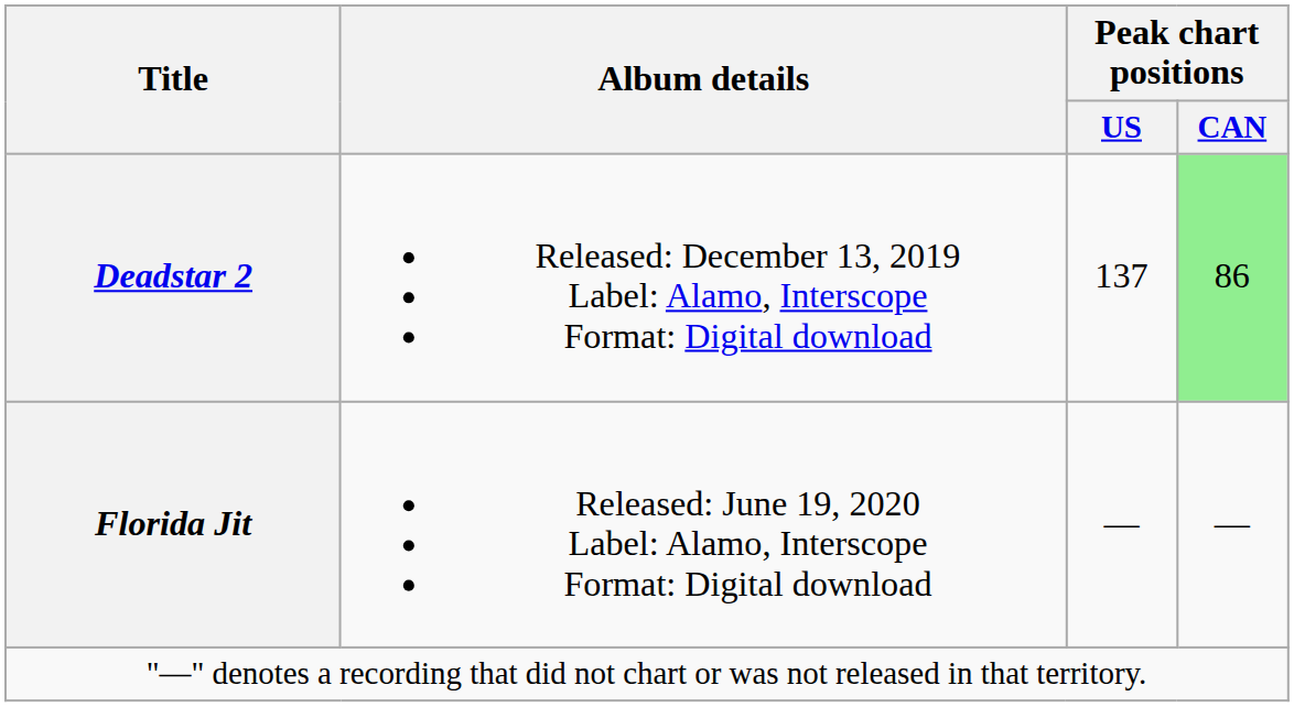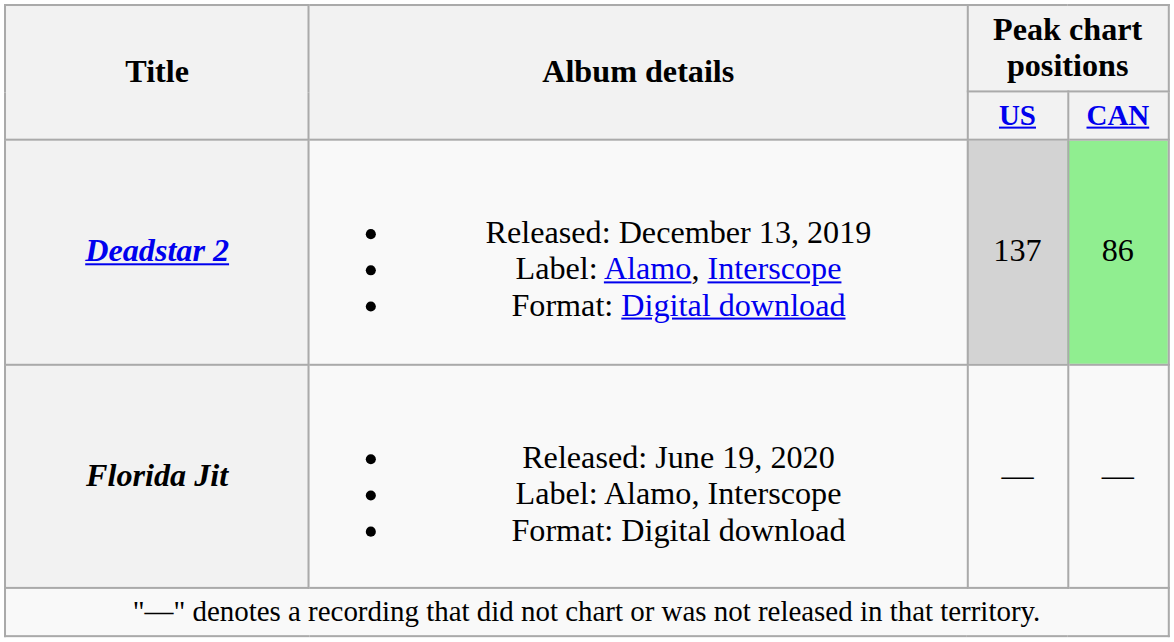Deadstar 2 | Peak chart positions / US: no background -> lightgrey background
